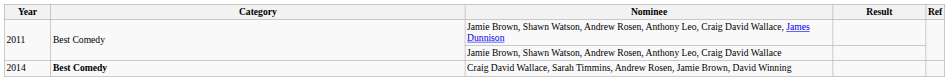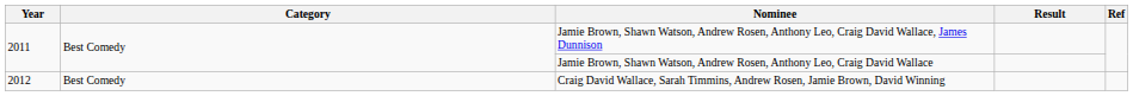row 4 | Year: 2014 -> 2012
row 4 | Category: bold -> normal
